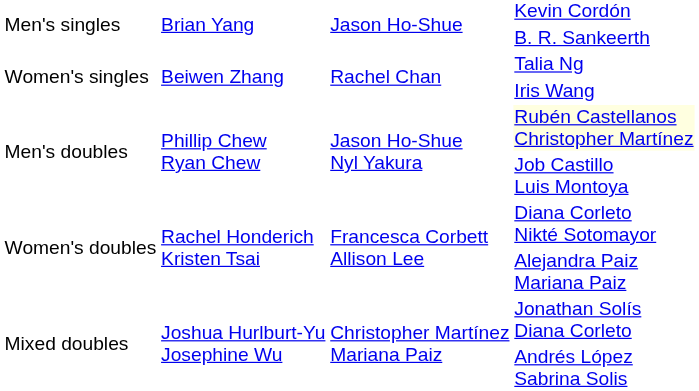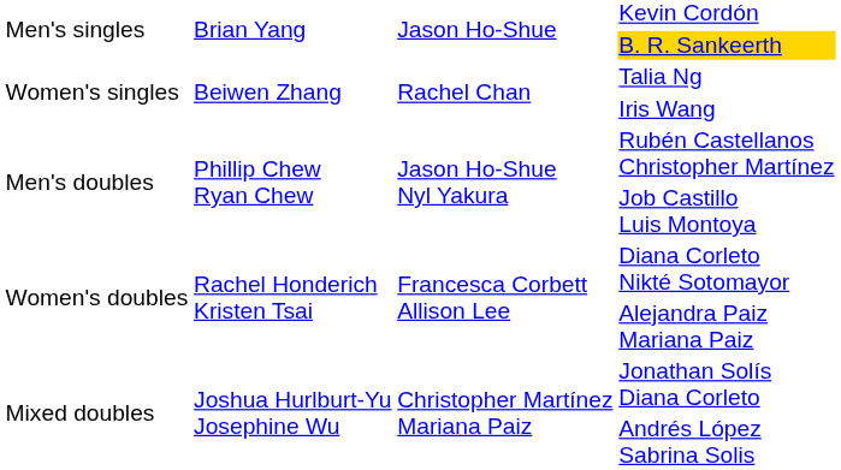B. R. Sankeerth | column 4: no background -> gold background
Rubén Castellanos Christopher Martínez | column 4: lightyellow background -> no background
